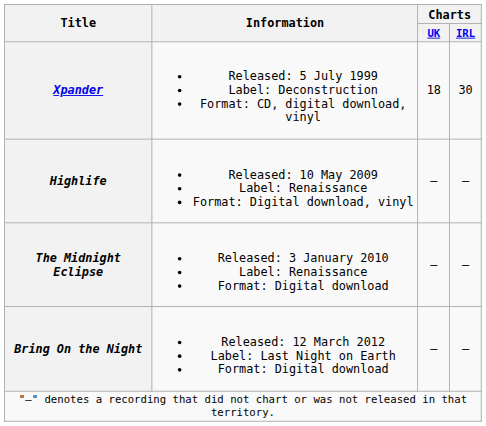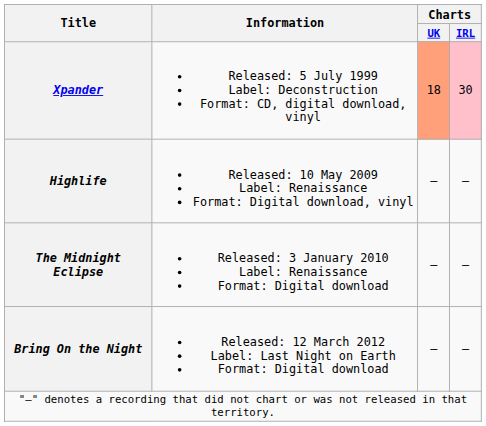Xpander | Charts / UK: no background -> lightsalmon background
Xpander | Charts / IRL: no background -> pink background
